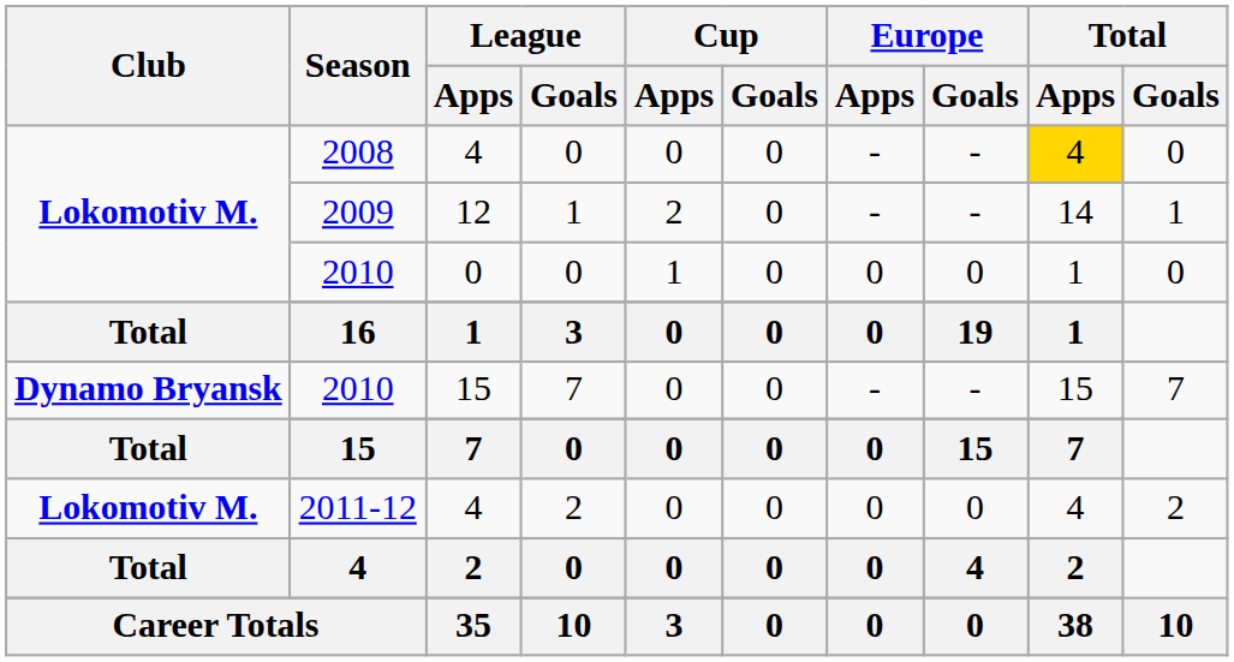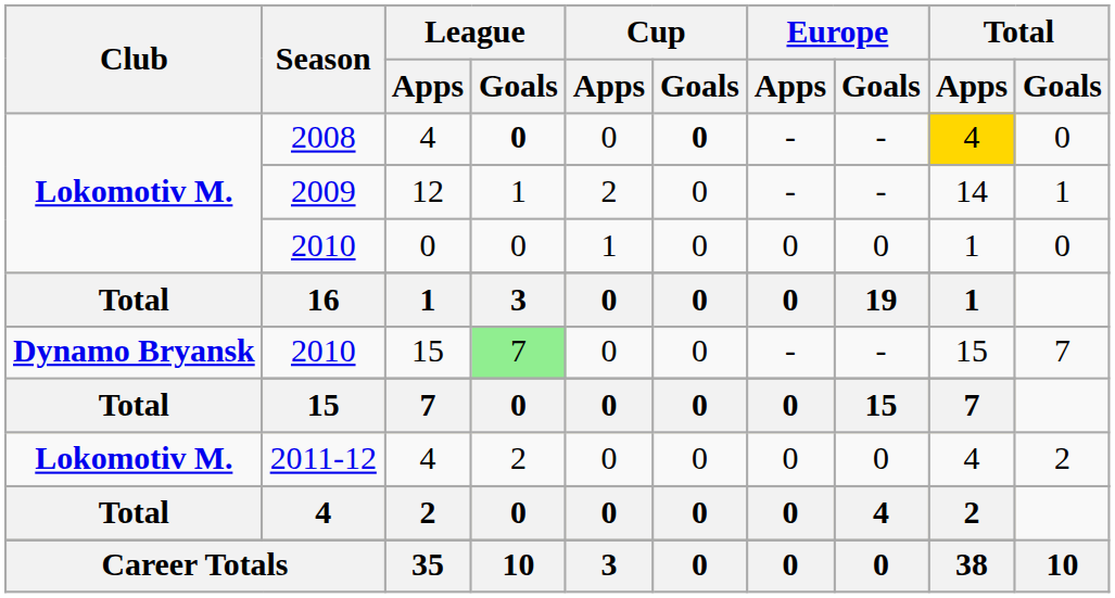2008 | League / Goals: normal -> bold
2008 | Cup / Goals: normal -> bold
2010 / 15 | League / Goals: no background -> lightgreen background
